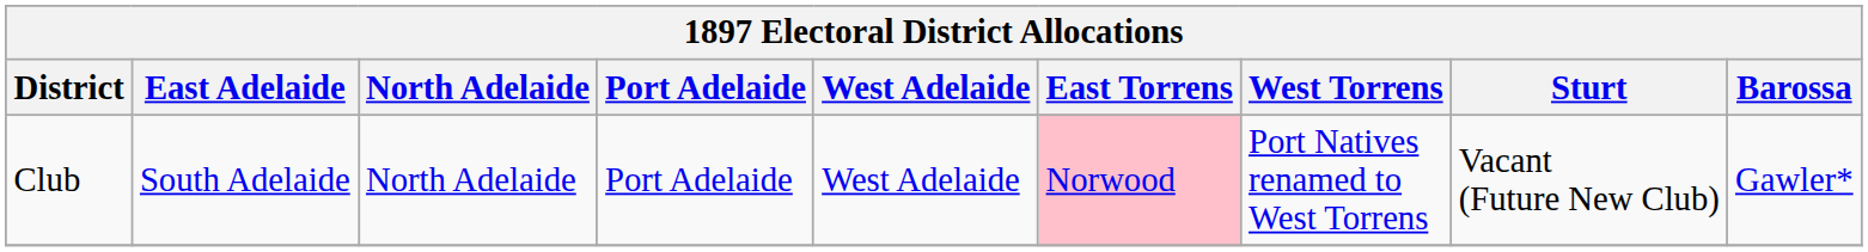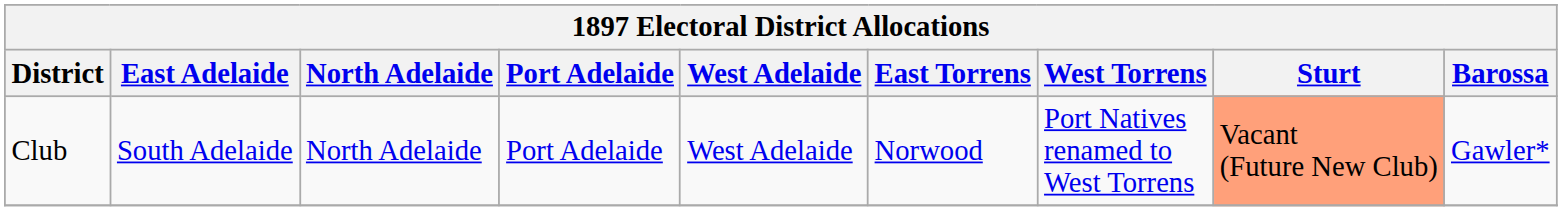Club | East Torrens: pink background -> no background
Club | Sturt: no background -> lightsalmon background
